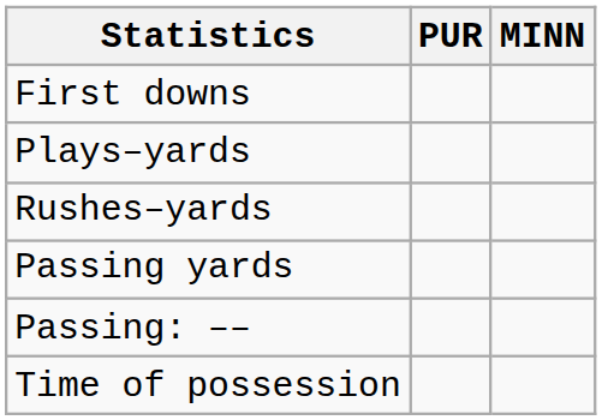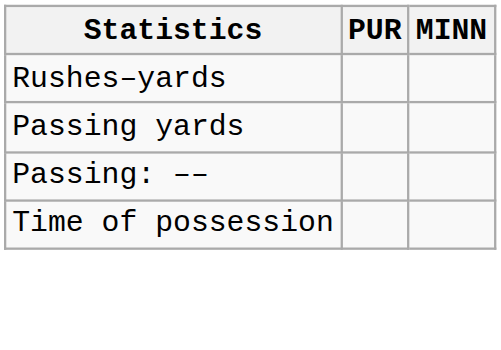- row: First downs
- row: Plays–yards
